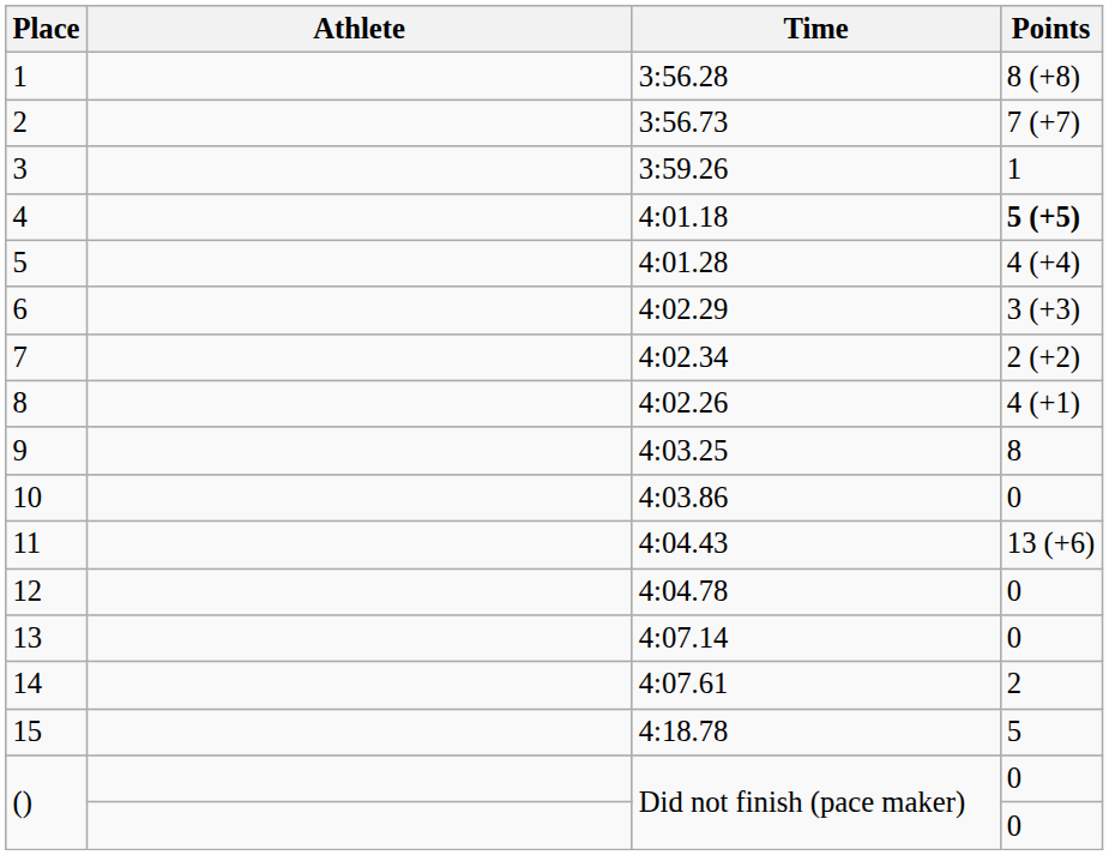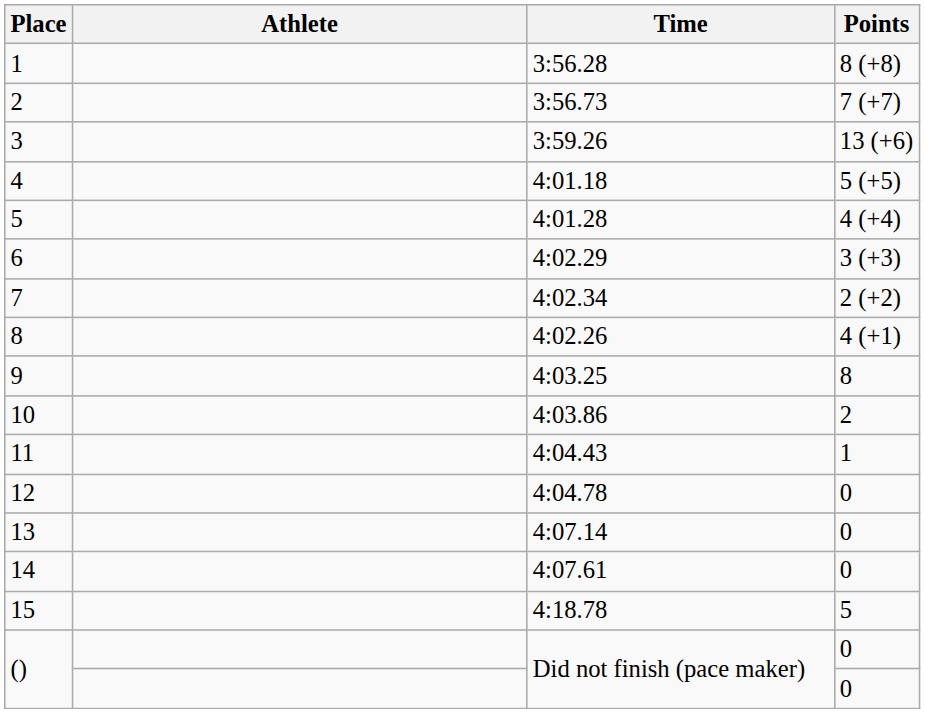3 | Points: 1 -> 13 (+6)
4 | Points: bold -> normal
10 | Points: 0 -> 2
11 | Points: 13 (+6) -> 1
14 | Points: 2 -> 0
